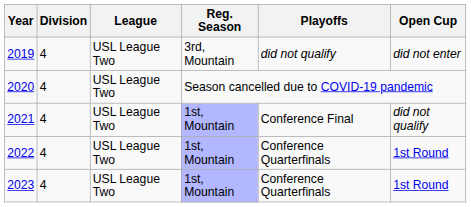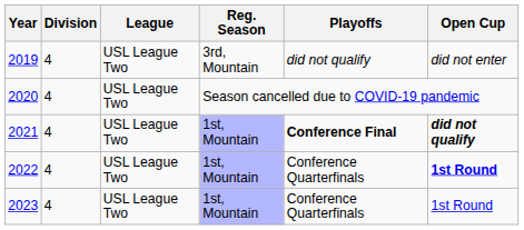2021 | Playoffs: normal -> bold
2021 | Open Cup: normal -> bold
2022 | Open Cup: normal -> bold
